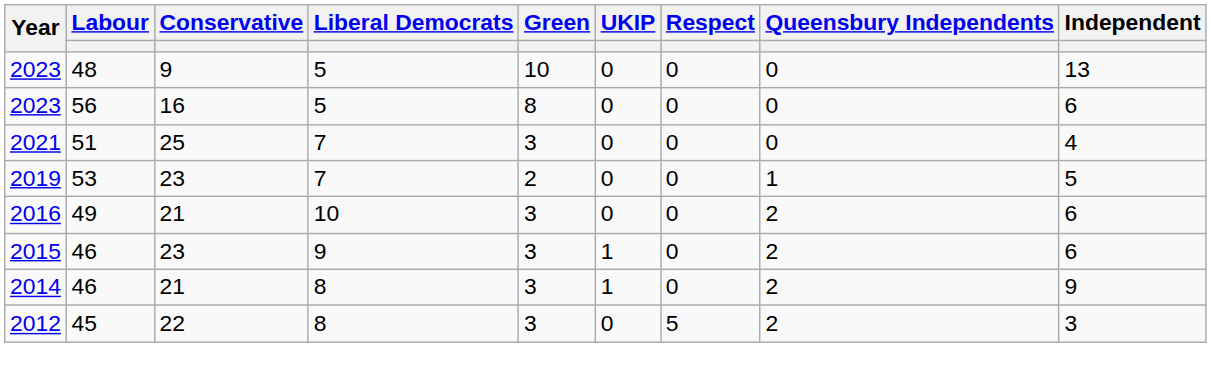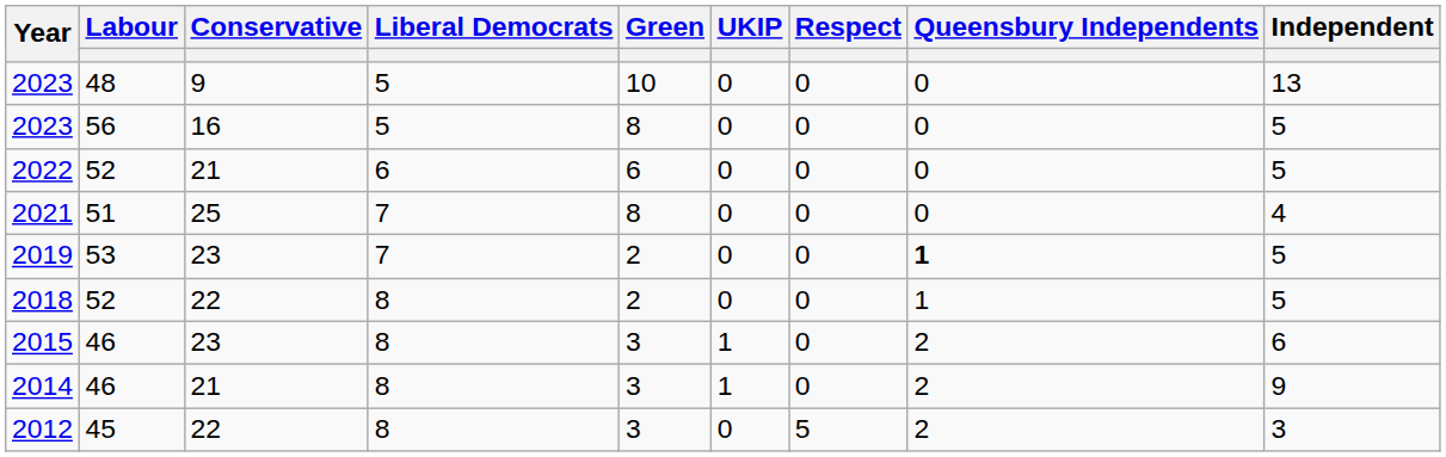2023 / 56 | Independent: 6 -> 5
+ row: 2022 | 52 | 21 | 6 | 6 | 0 | 0 | 0 | 5
2021 | Green: 3 -> 8
2019 | Queensbury Independents: normal -> bold
+ row: 2018 | 52 | 22 | 8 | 2 | 0 | 0 | 1 | 5
- row: 2016 | 49 | 21 | 10 | 3 | 0 | 0 | 2 | 6
2015 | Liberal Democrats: 9 -> 8
